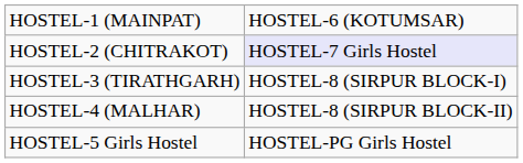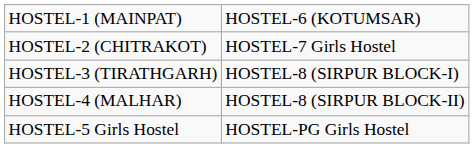HOSTEL-2 (CHITRAKOT) | column 2: lavender background -> no background
